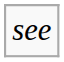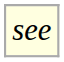row 1 | column 1: no background -> lightyellow background
